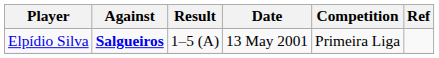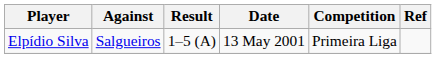Elpídio Silva | Against: bold -> normal
